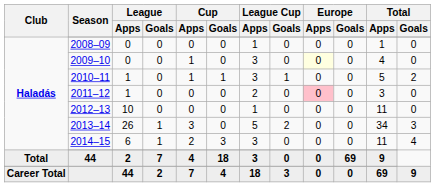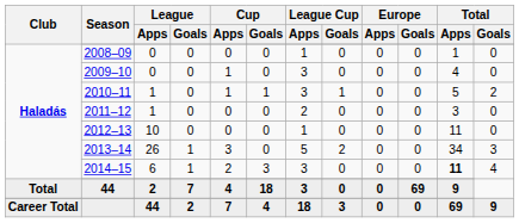2009–10 | Europe / Apps: lightyellow background -> no background
2011–12 | Europe / Apps: pink background -> no background
2014–15 | Total / Apps: normal -> bold
